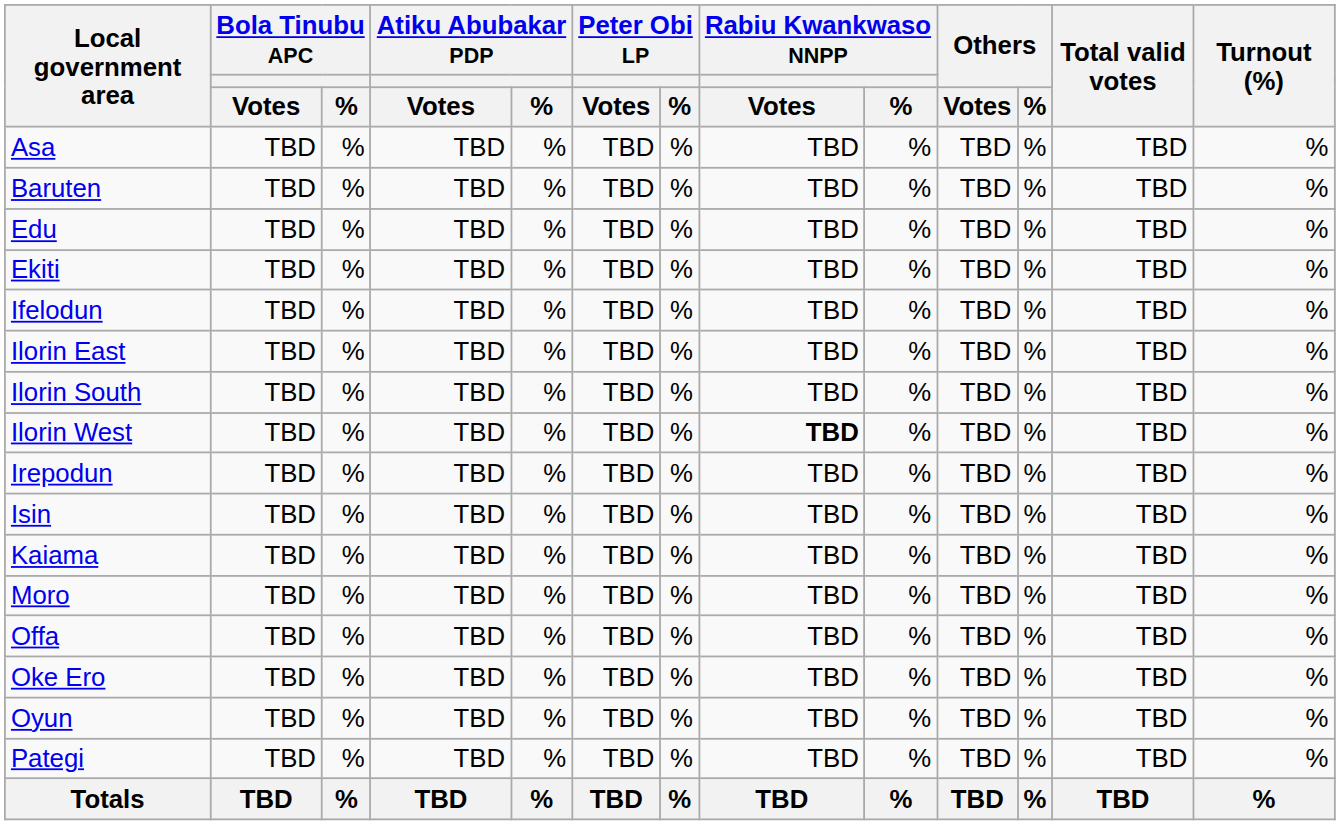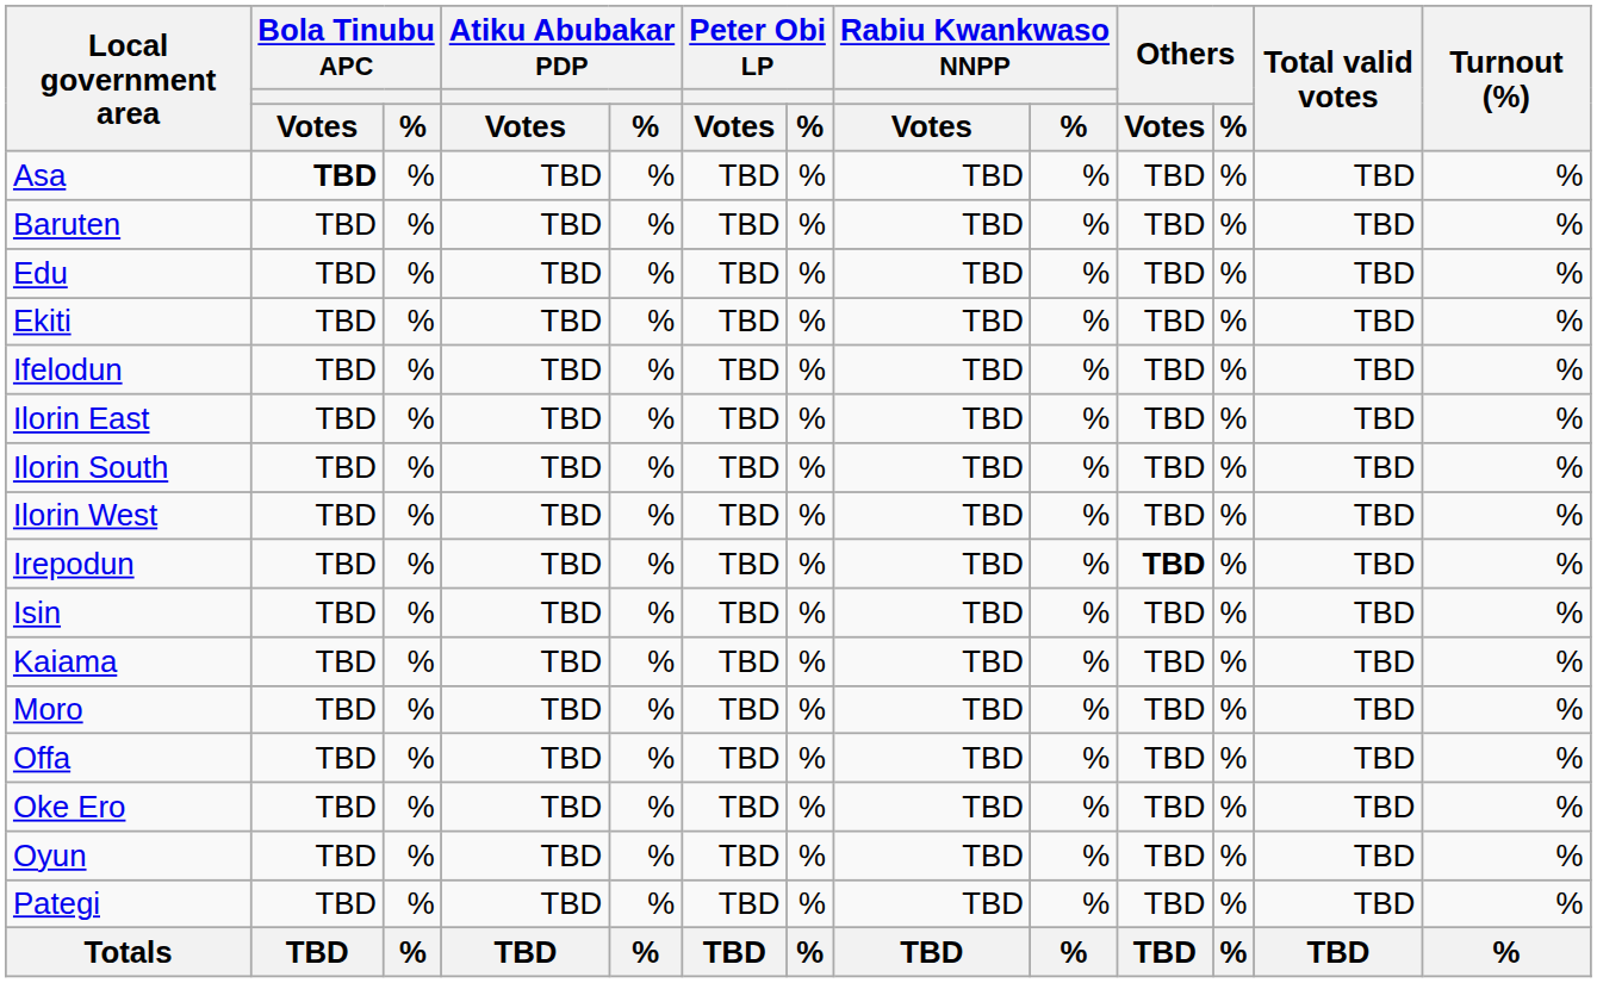Asa | Bola Tinubu APC / Votes: normal -> bold
Ilorin West | Rabiu Kwankwaso NNPP / Votes: bold -> normal
Irepodun | Others / Votes: normal -> bold
